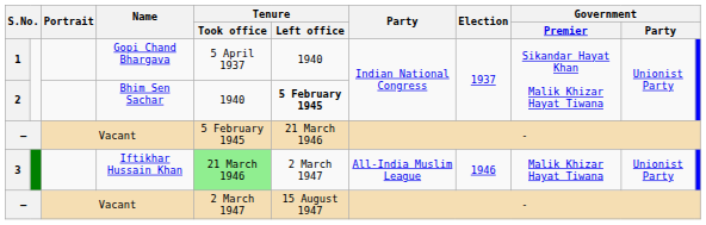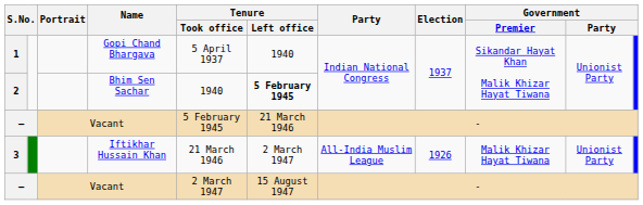3 | Tenure / Took office: lightgreen background -> no background
3 | Election: 1946 -> 1926
